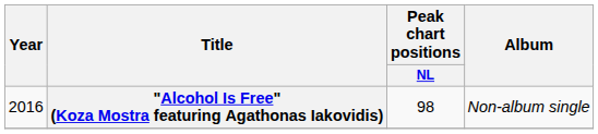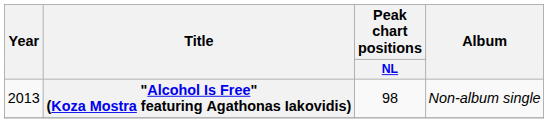row 3 | Year: 2016 -> 2013
